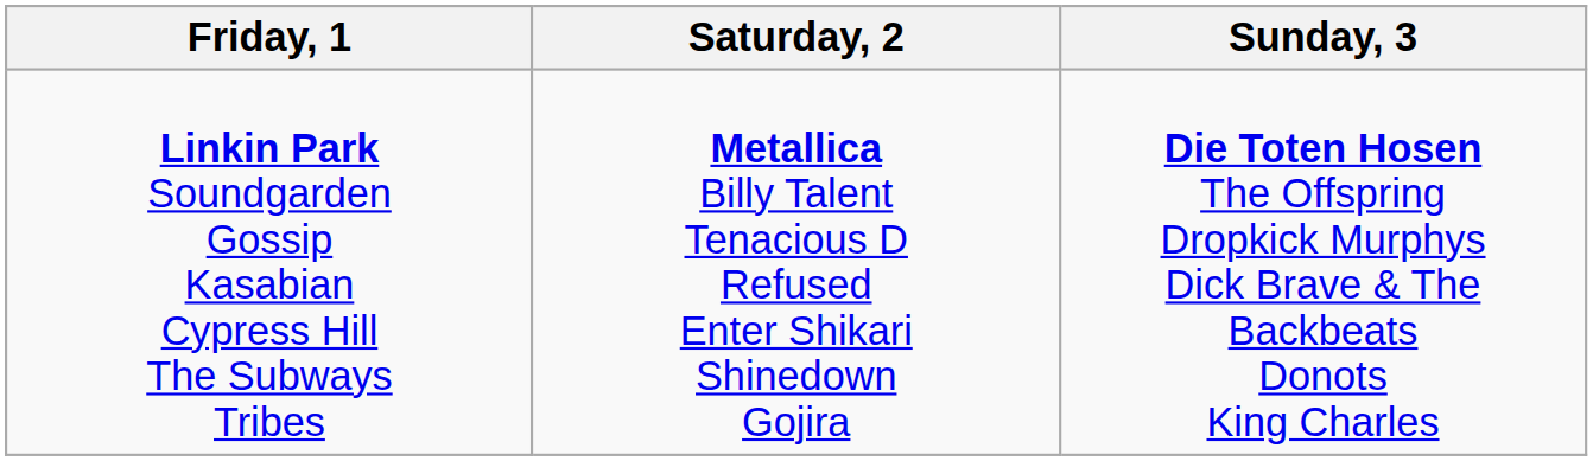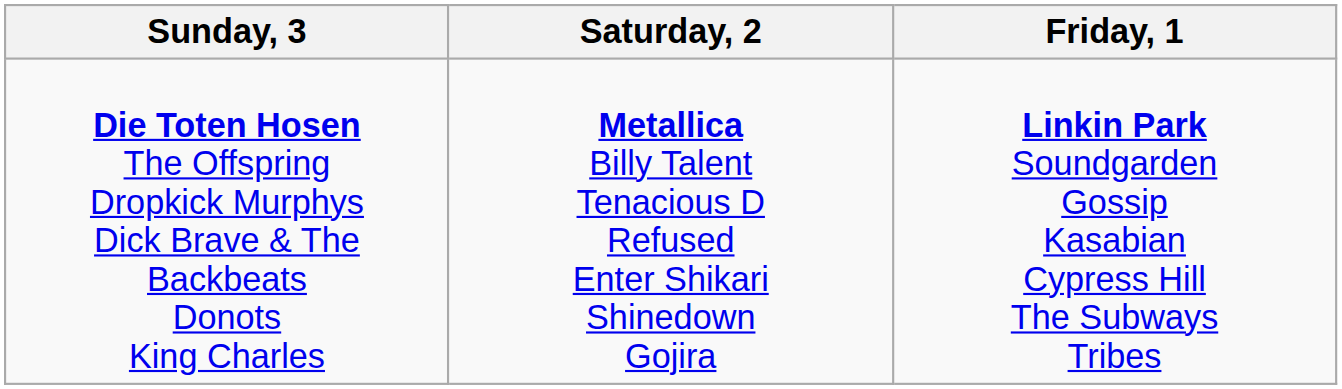columns swapped: Friday, 1 <-> Sunday, 3
